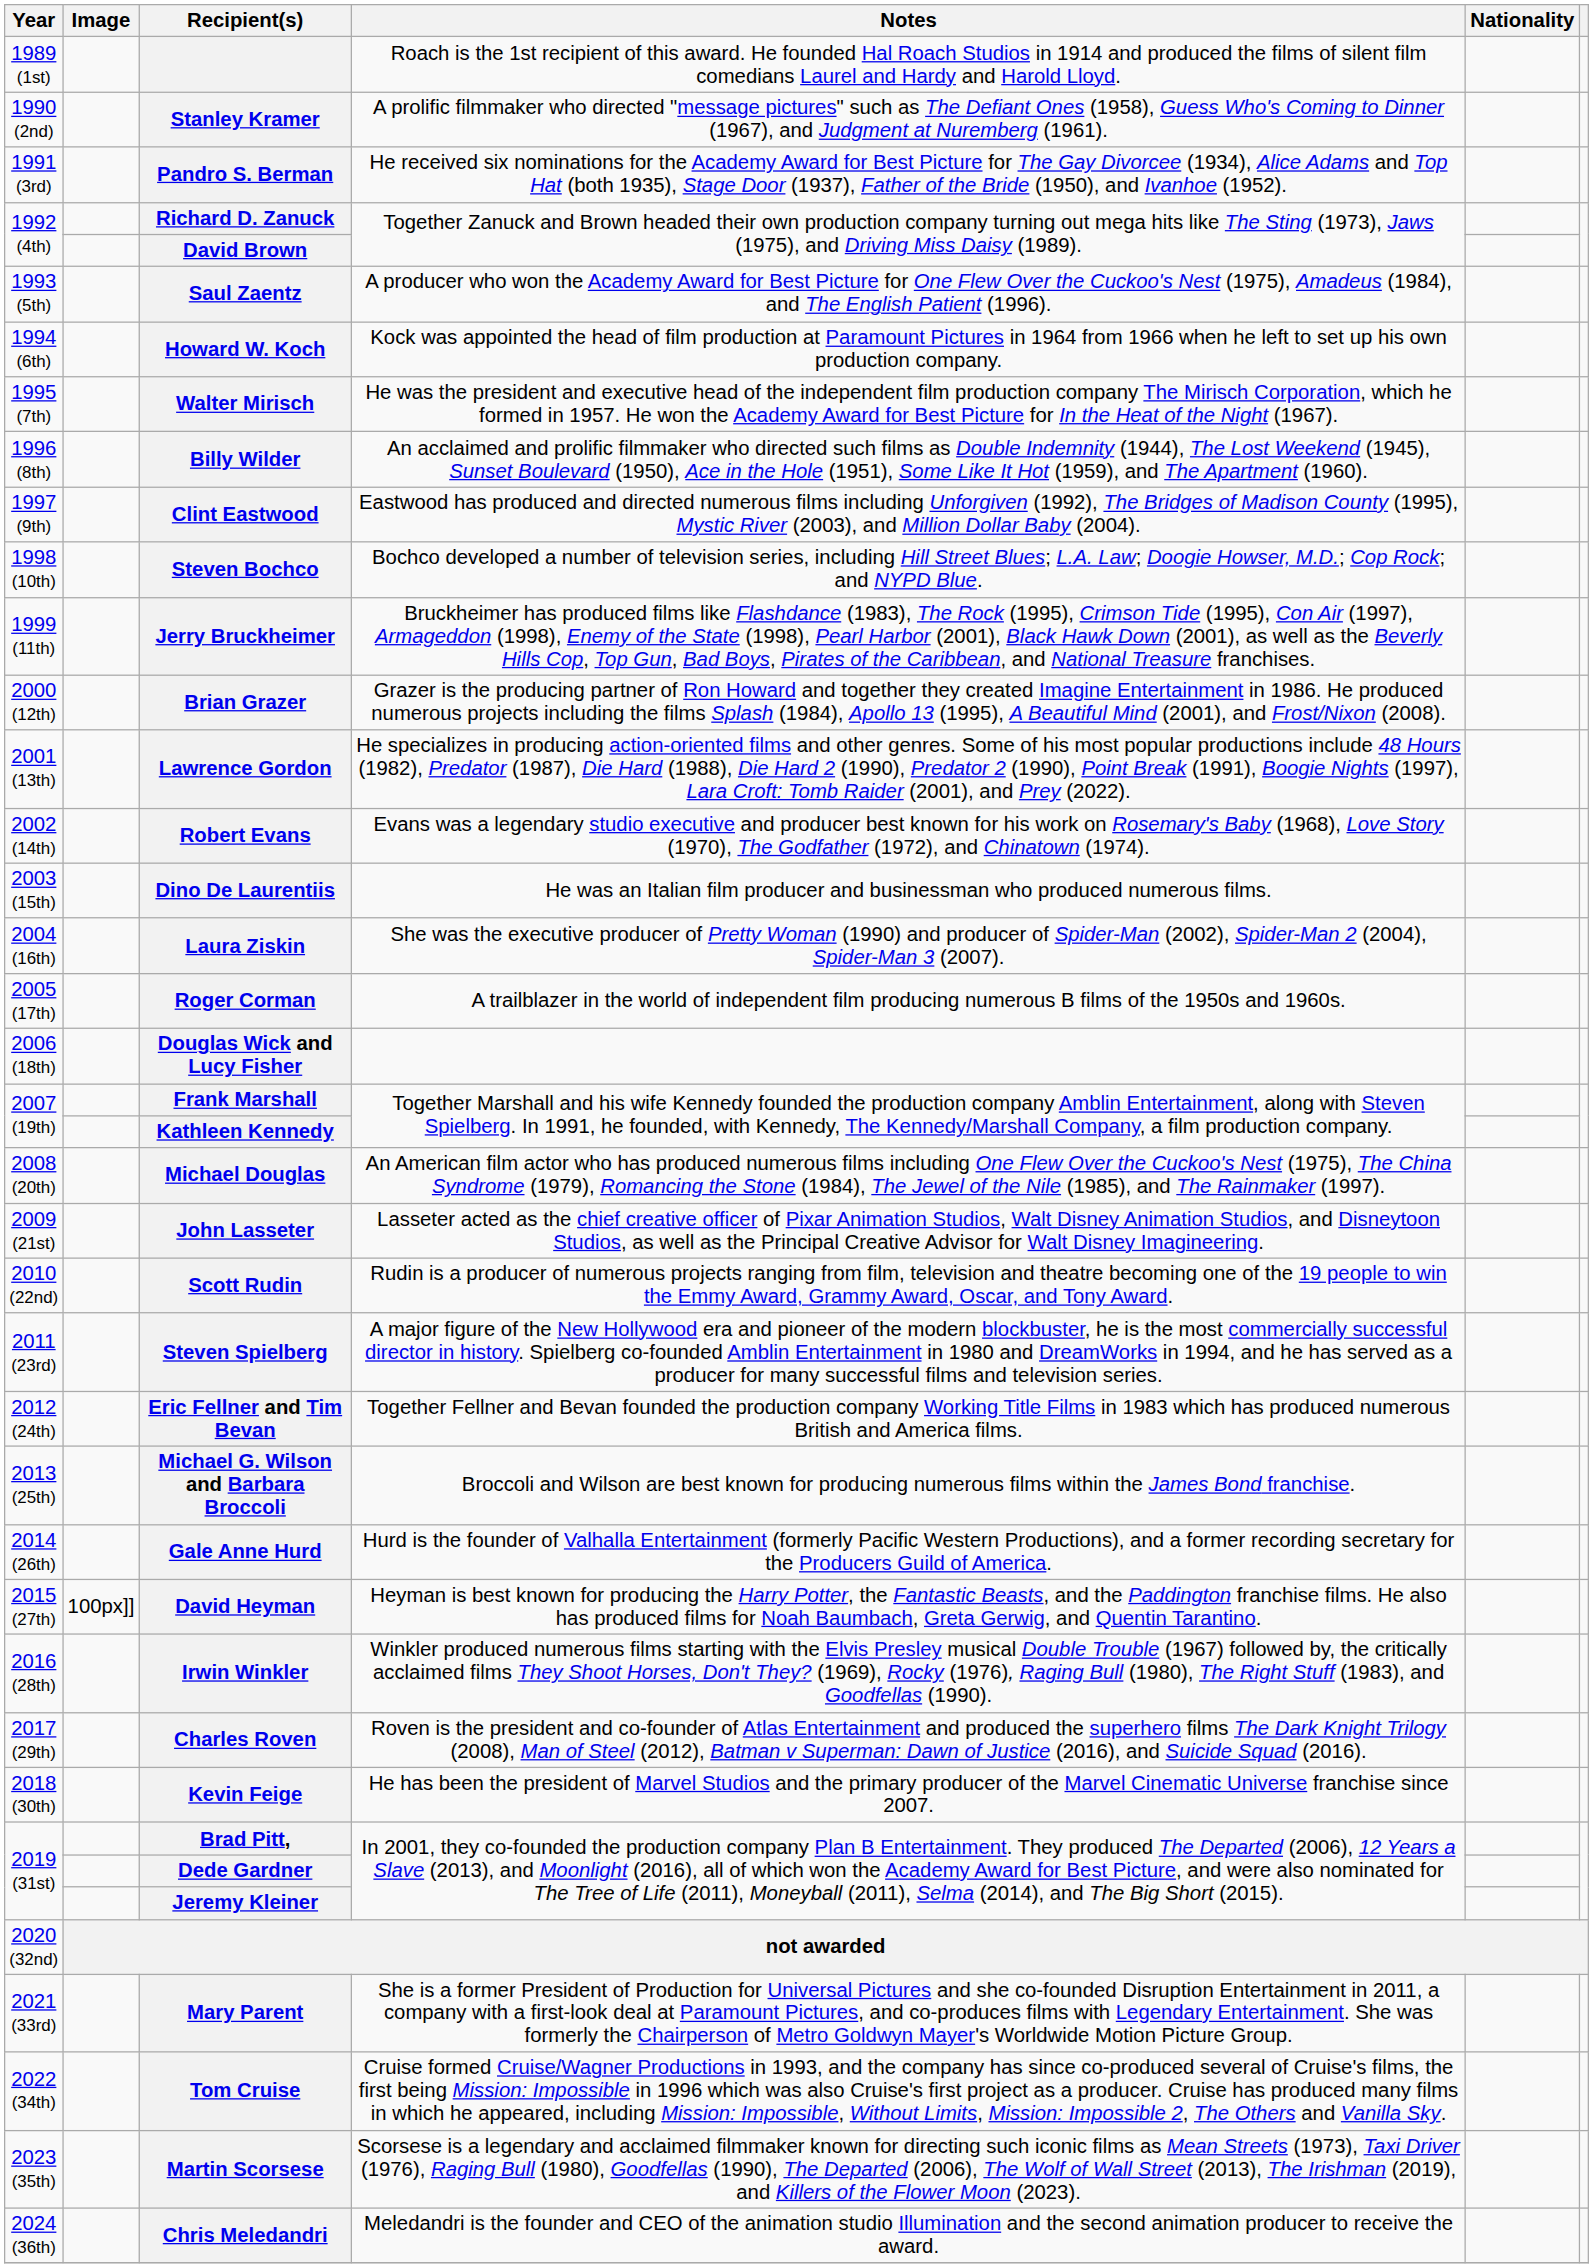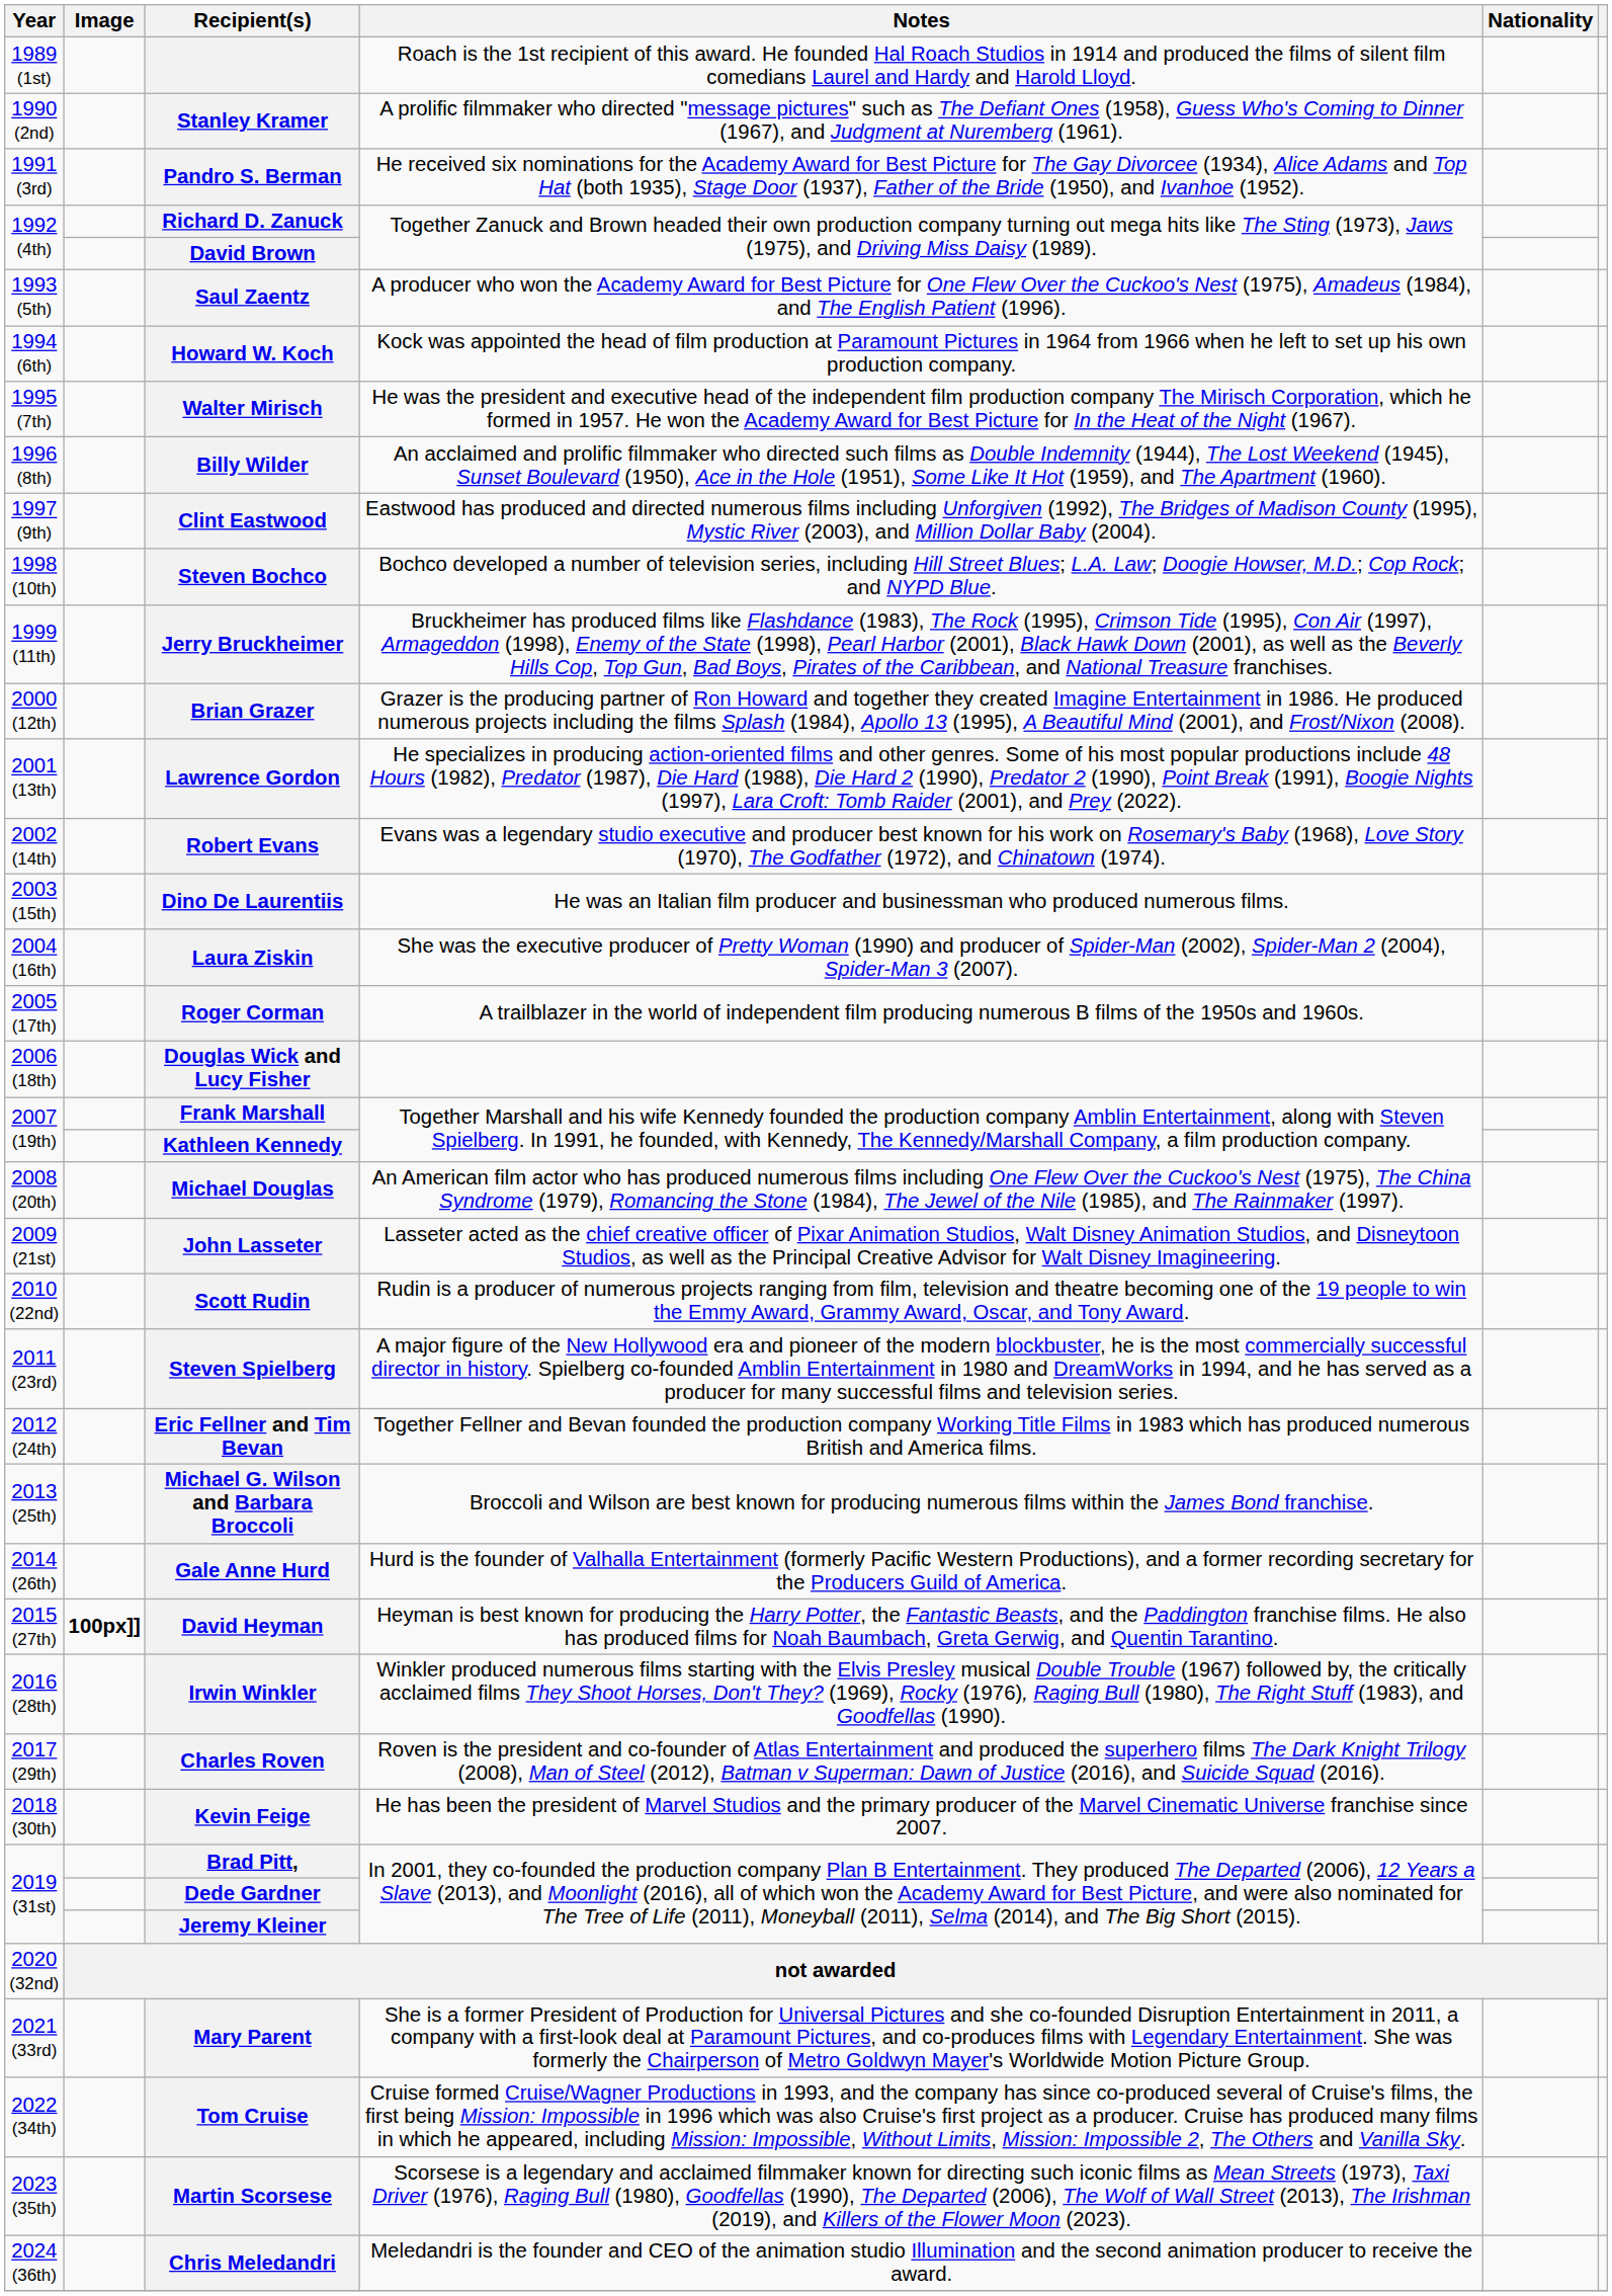David Heyman | Image: normal -> bold
